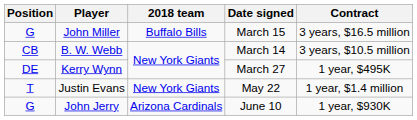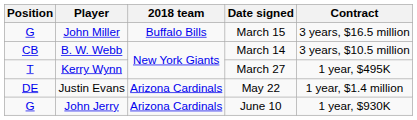Kerry Wynn | Position: DE -> T
Justin Evans | Position: T -> DE
Justin Evans | 2018 team: New York Giants -> Arizona Cardinals
